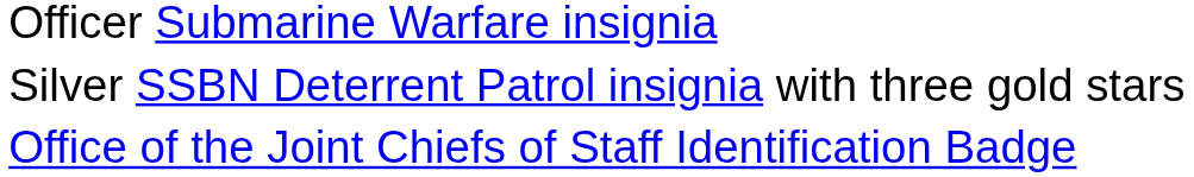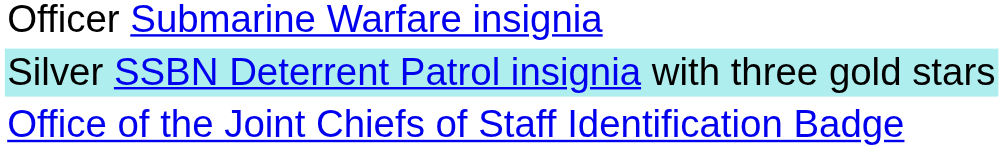row 2 | column 1: no background -> paleturquoise background
